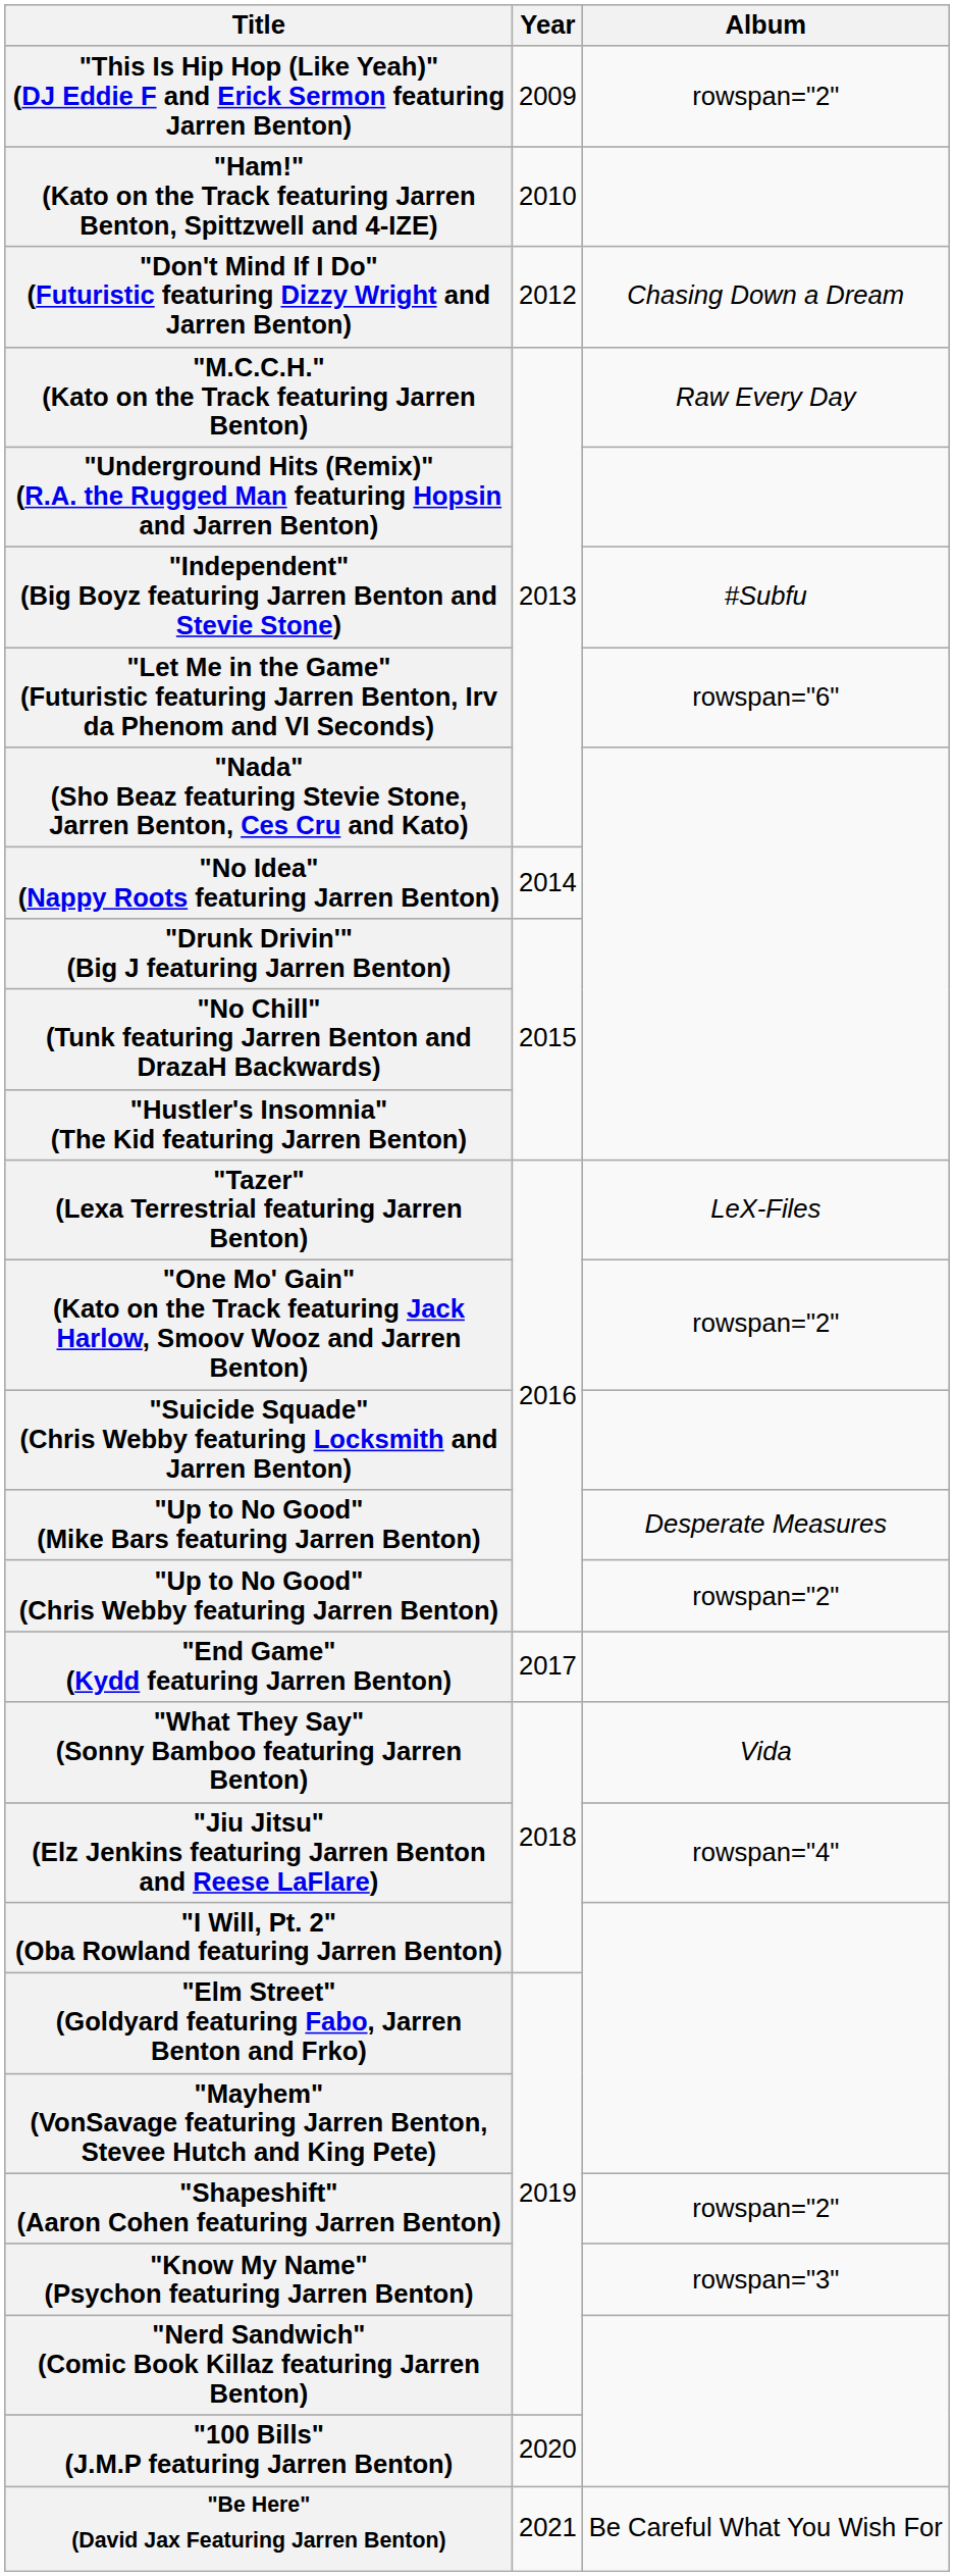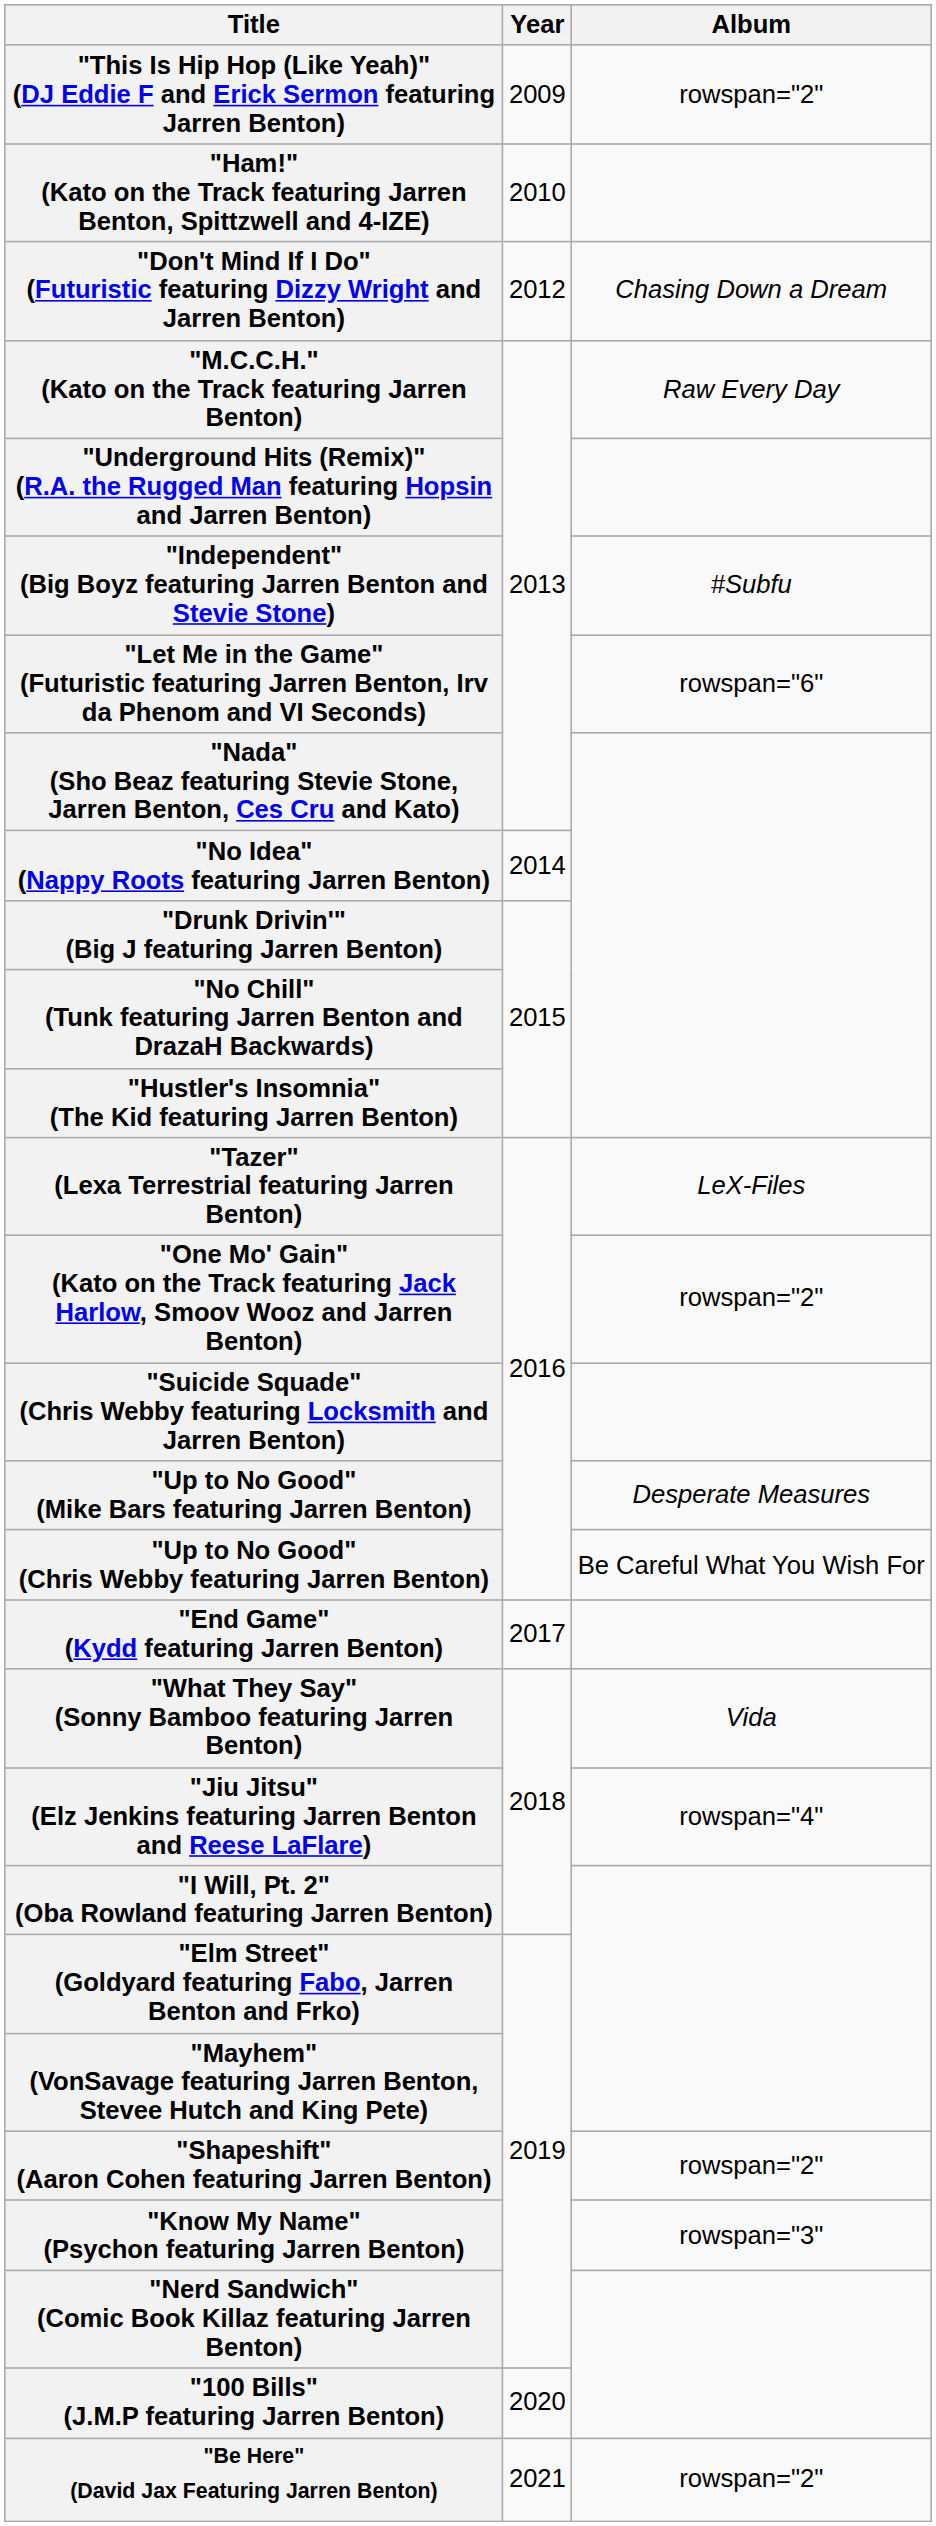"Up to No Good" (Chris Webby featuring Jarren Benton) | Album: rowspan="2" -> Be Careful What You Wish For
"Be Here" (David Jax Featuring Jarren Benton) | Album: Be Careful What You Wish For -> rowspan="2"
